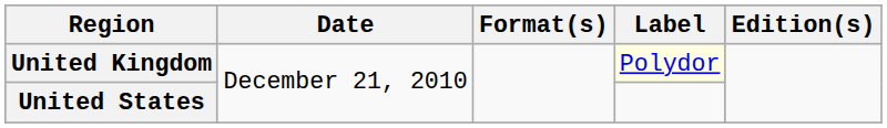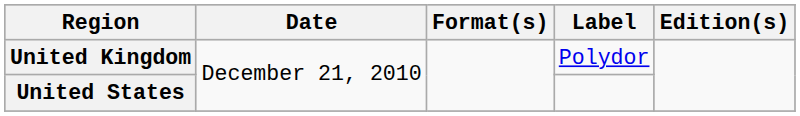United Kingdom | Label: lightyellow background -> no background
